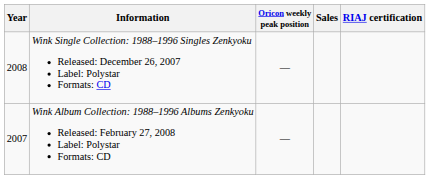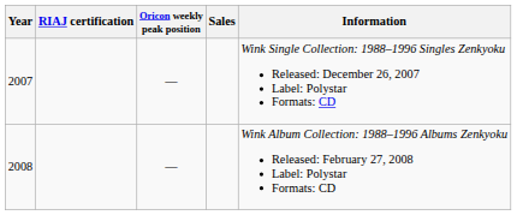columns swapped: Information <-> RIAJ certification
row 2 | Year: 2008 -> 2007
row 3 | Year: 2007 -> 2008
